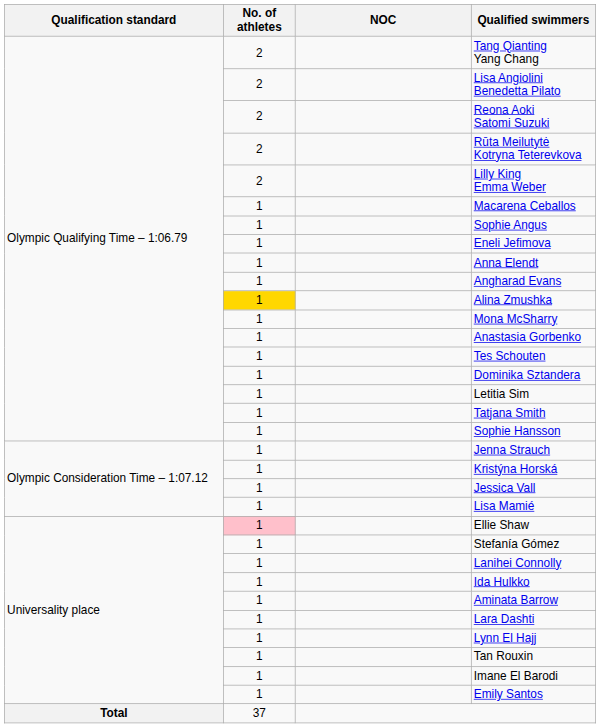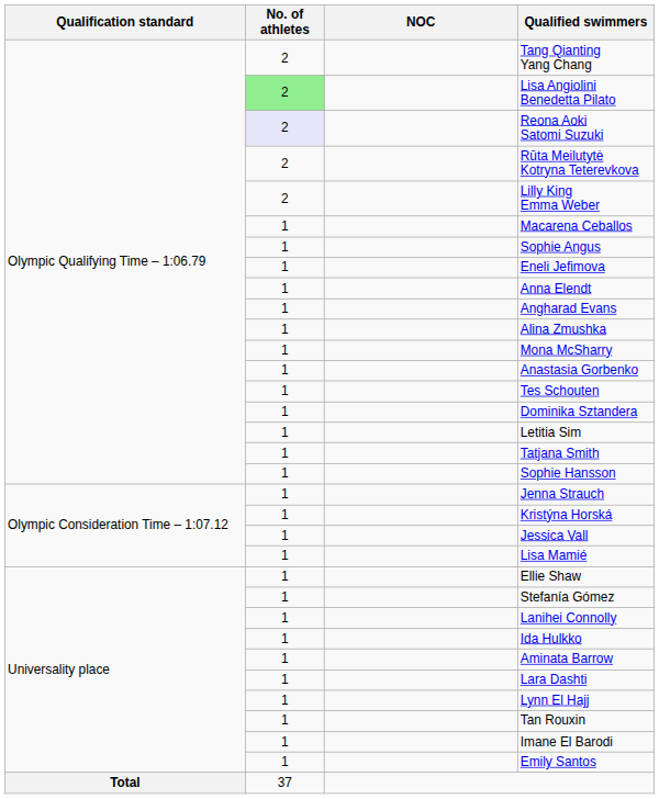Lisa Angiolini Benedetta Pilato | No. of athletes: no background -> lightgreen background
Reona Aoki Satomi Suzuki | No. of athletes: no background -> lavender background
Alina Zmushka | No. of athletes: gold background -> no background
Ellie Shaw | No. of athletes: pink background -> no background
